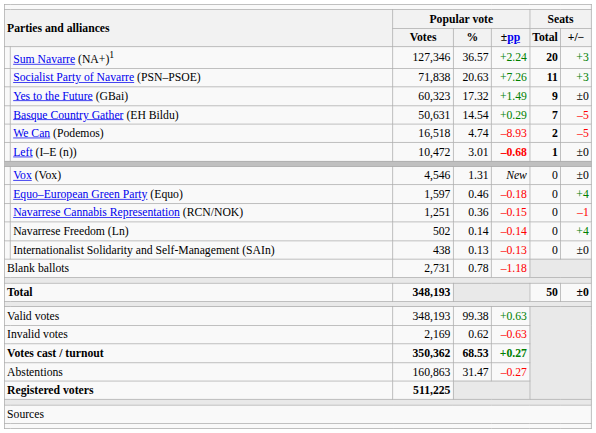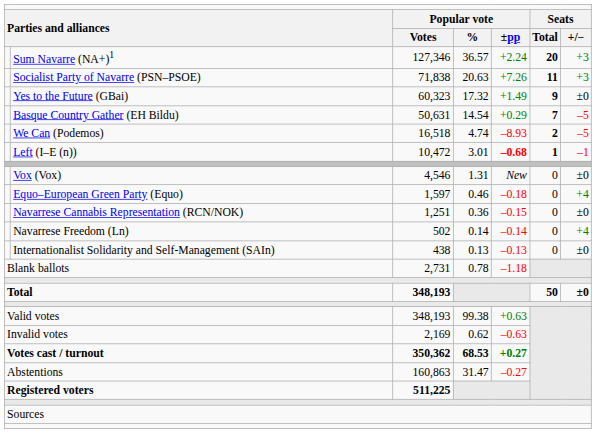Left (I–E (n)) | column 7: ±0 -> –1
Navarrese Cannabis Representation (RCN/NOK) | column 7: –1 -> ±0
